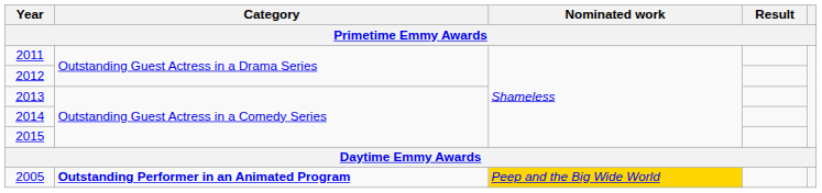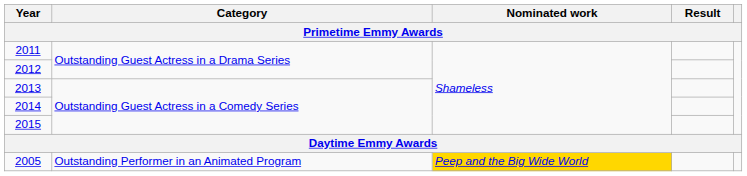2005 | Category: bold -> normal
